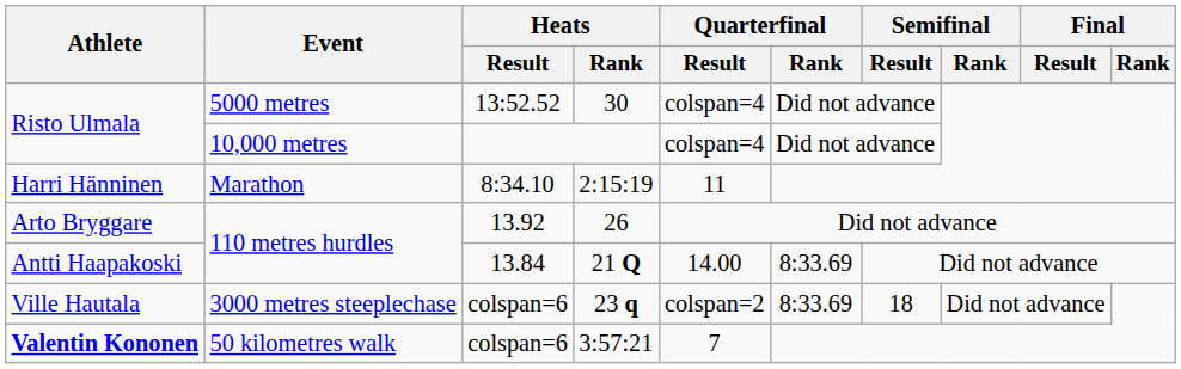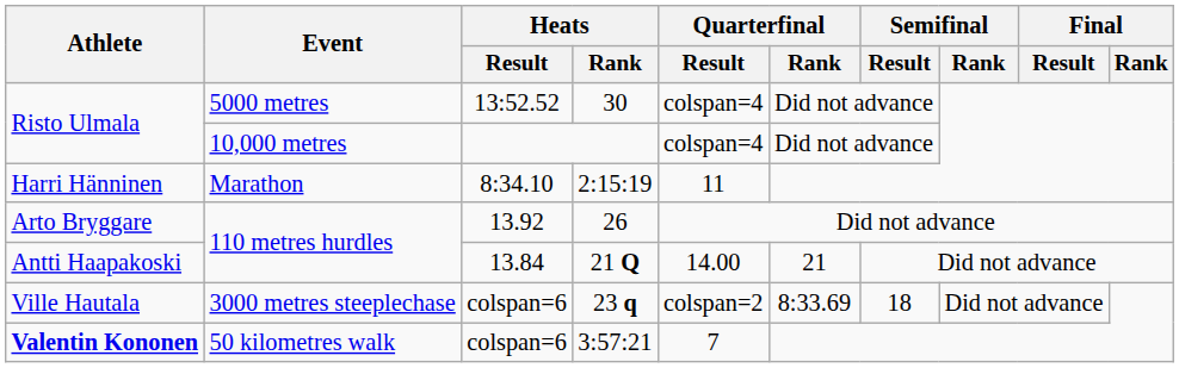21 Q | Quarterfinal / Rank: 8:33.69 -> 21
